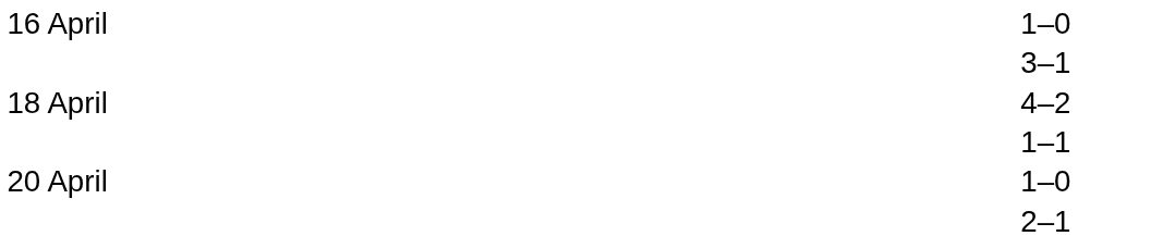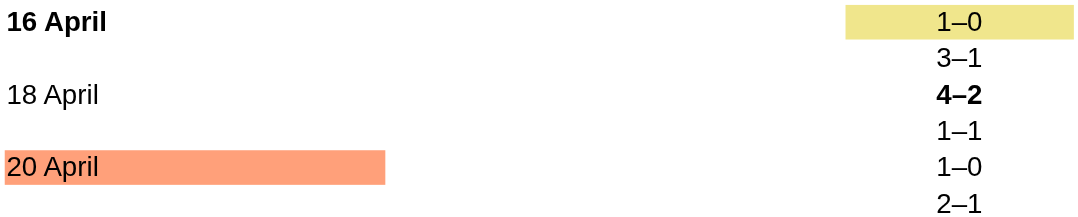16 April / 1–0 | column 1: normal -> bold
16 April / 1–0 | column 2: no background -> khaki background
4–2 | column 2: normal -> bold
20 April / 1–0 | column 1: no background -> lightsalmon background
